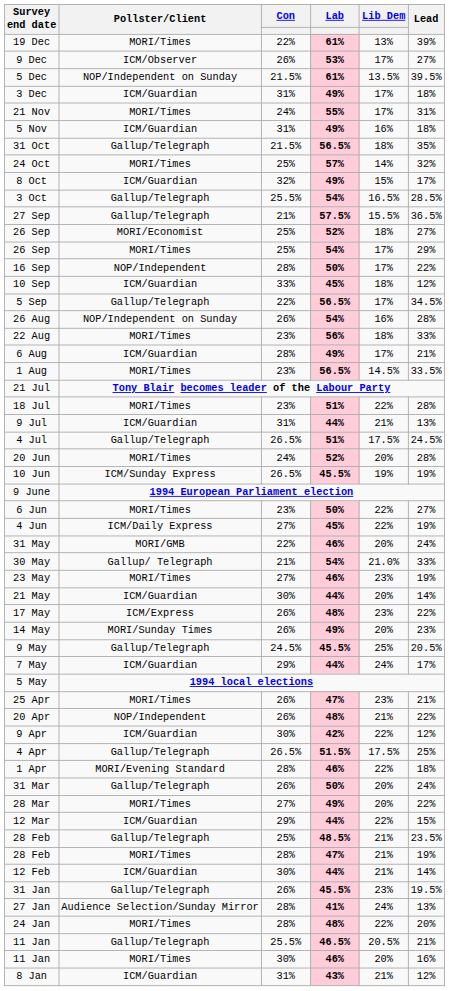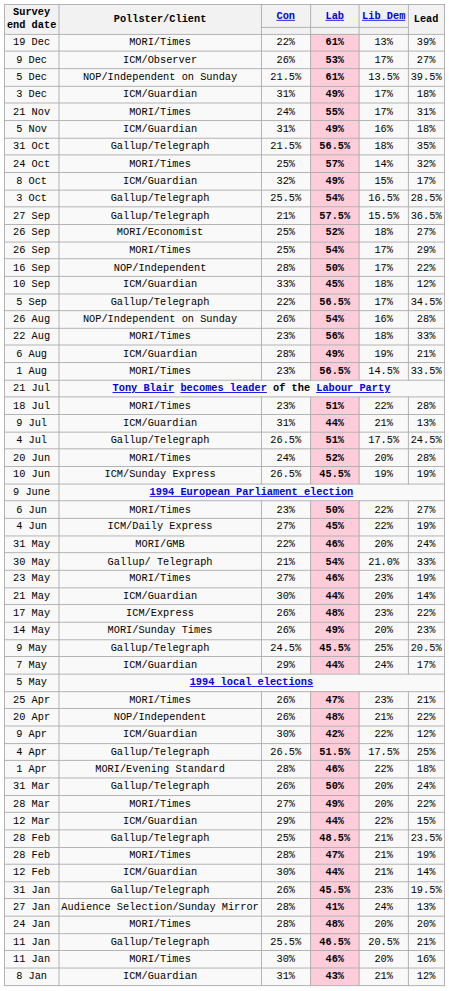6 Aug | Lib Dem: 17% -> 19%
24 Jan | Lib Dem: 22% -> 20%
